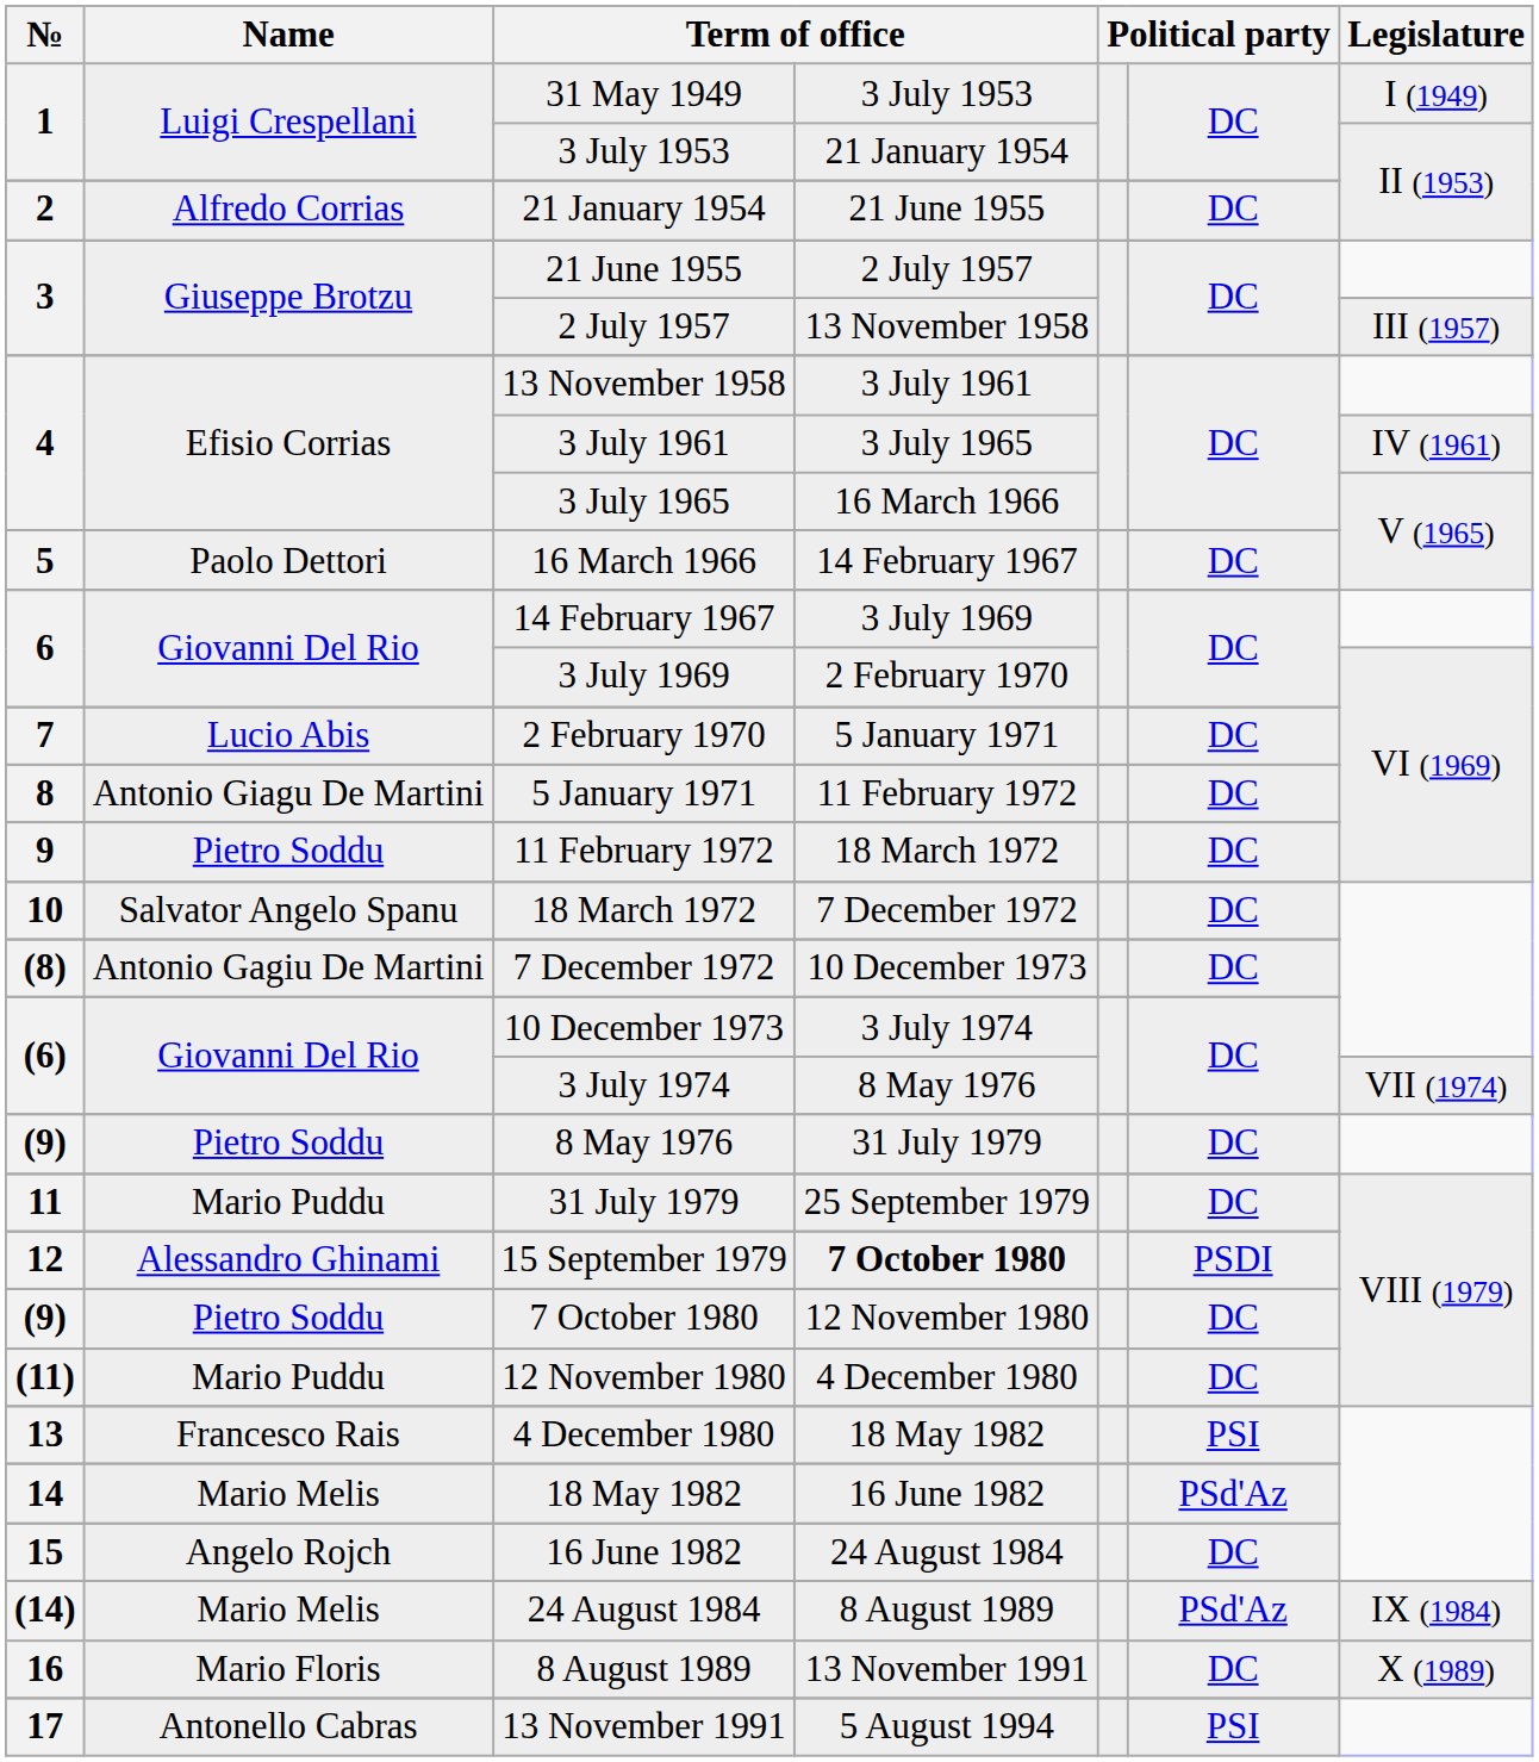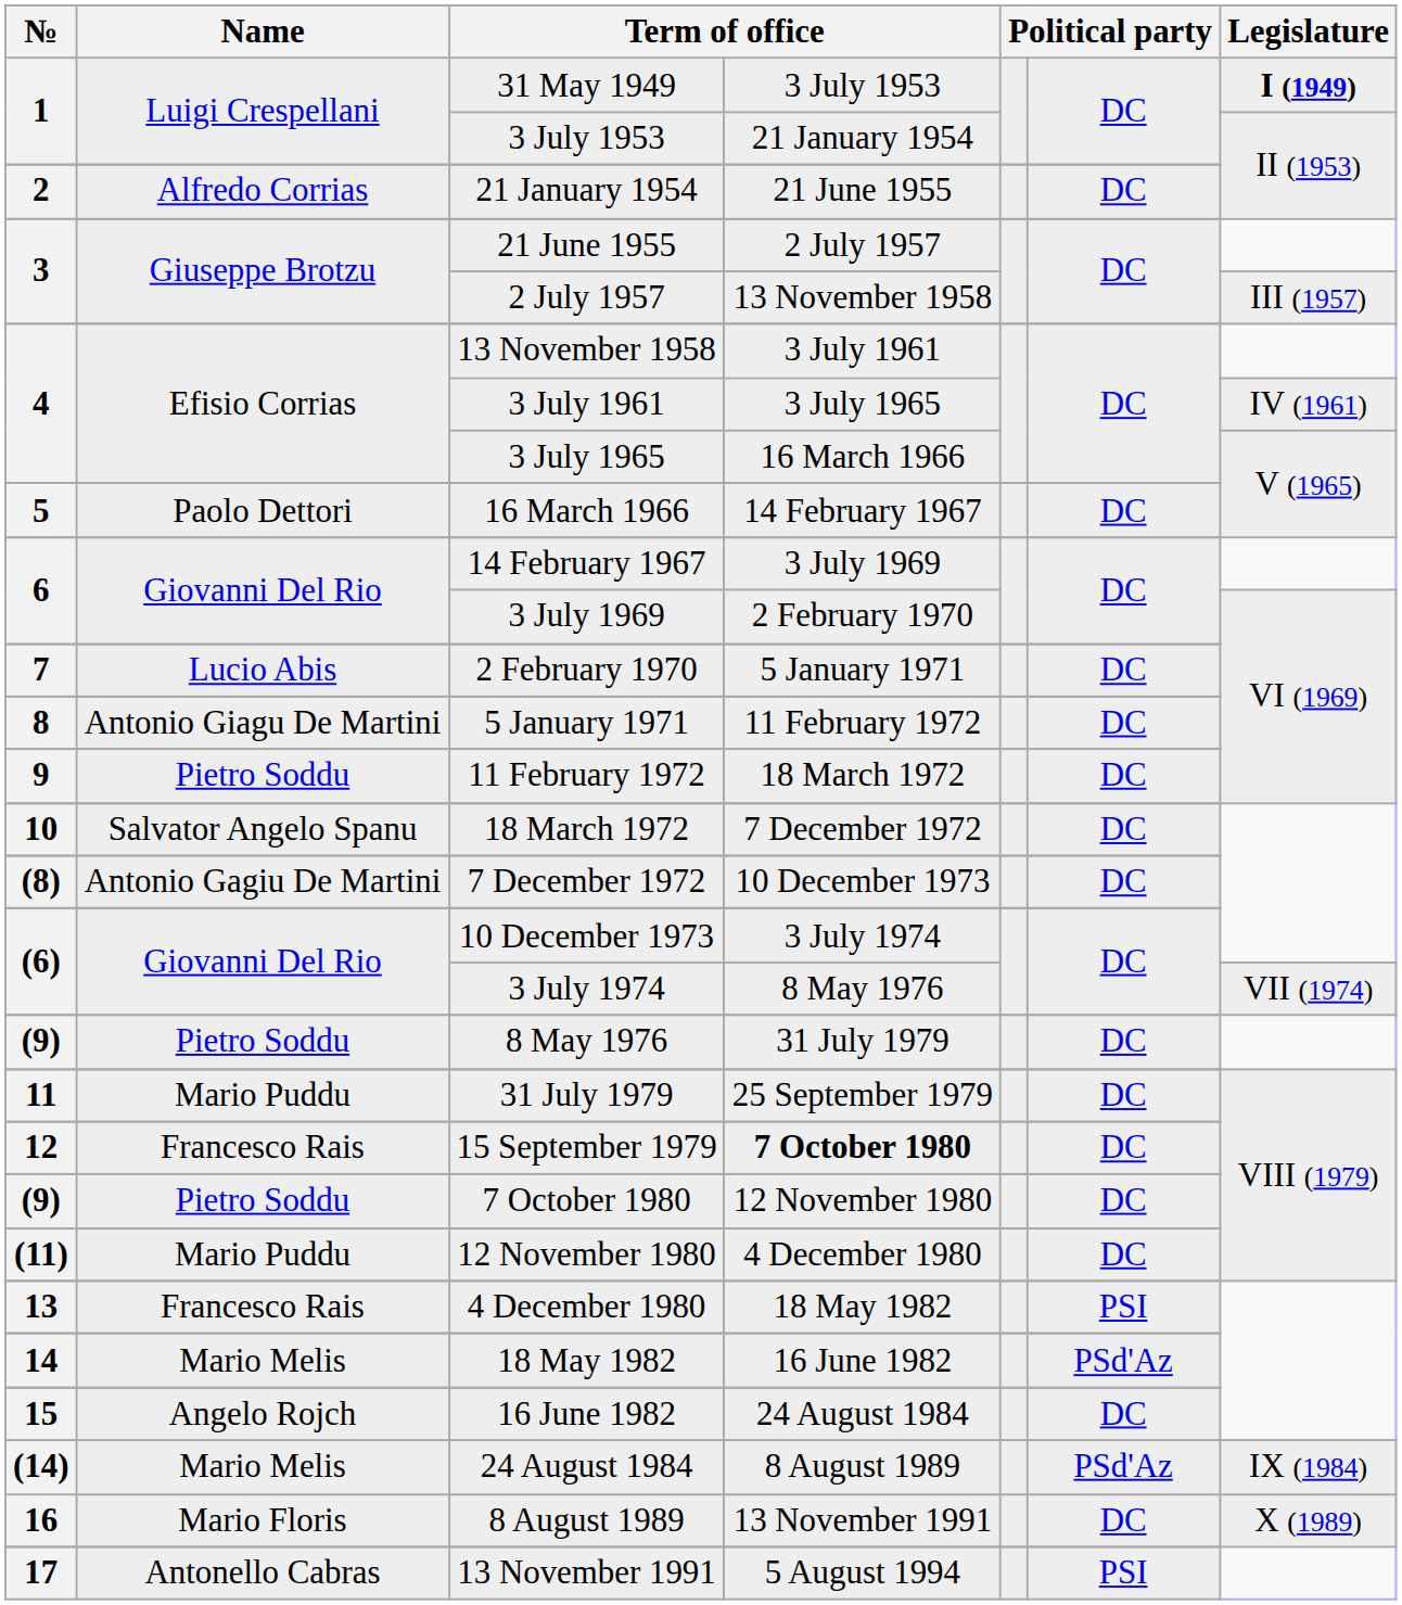31 May 1949 | Legislature: normal -> bold
15 September 1979 | Name: Alessandro Ghinami -> Francesco Rais
15 September 1979 | column 6: PSDI -> DC
